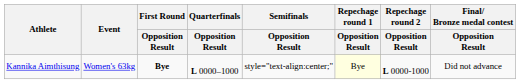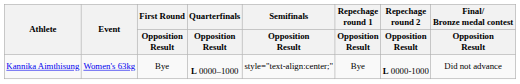Kannika Aimthisung | First Round / Opposition Result: bold -> normal
Kannika Aimthisung | Repechage round 1 / Opposition Result: lightyellow background -> no background
